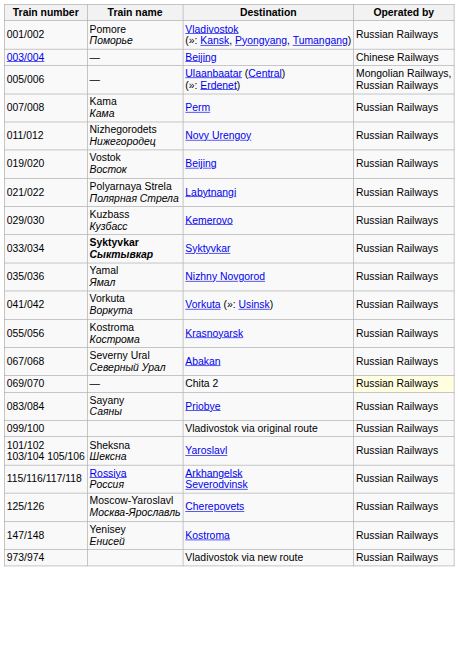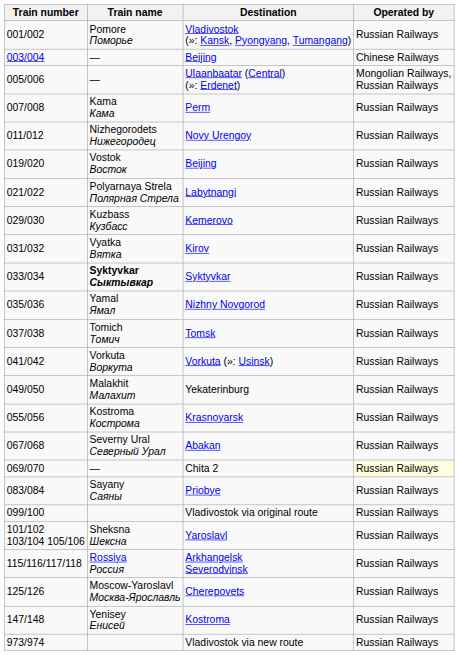+ row: 031/032 | Vyatka Вятка | Kirov | Russian Railways
+ row: 037/038 | Tomich Томич | Tomsk | Russian Railways
+ row: 049/050 | Malakhit Малахит | Yekaterinburg | Russian Railways
